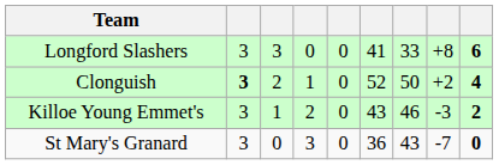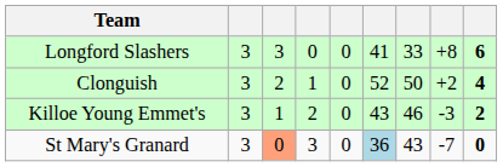Clonguish | column 2: bold -> normal
St Mary's Granard | column 3: no background -> lightsalmon background
St Mary's Granard | column 6: no background -> lightblue background
